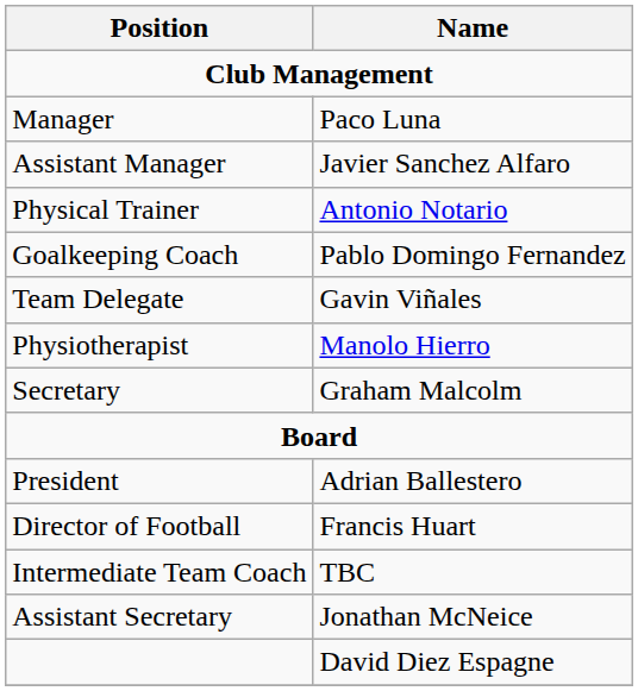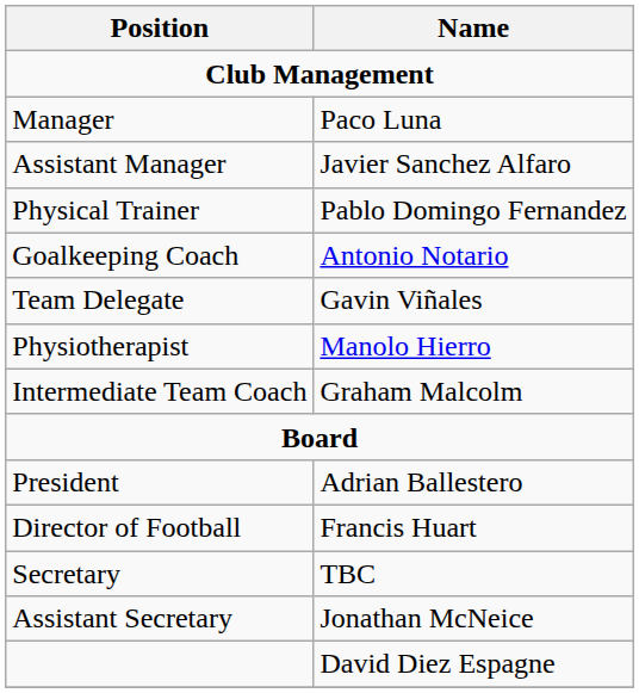row 5 | Name: Antonio Notario -> Pablo Domingo Fernandez
row 6 | Name: Pablo Domingo Fernandez -> Antonio Notario
row 9 | Position: Secretary -> Intermediate Team Coach
row 13 | Position: Intermediate Team Coach -> Secretary
